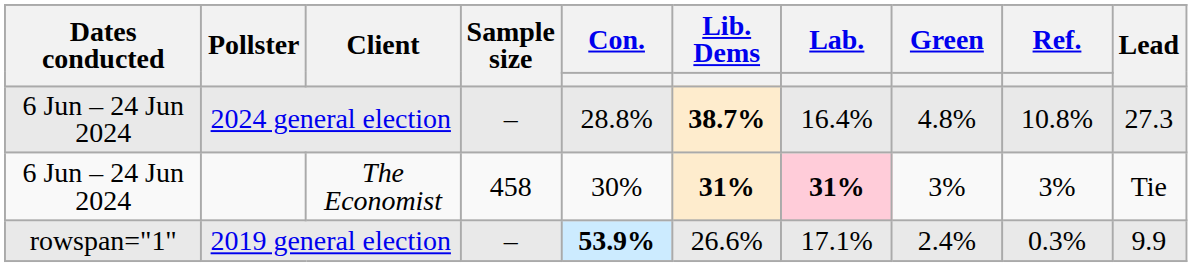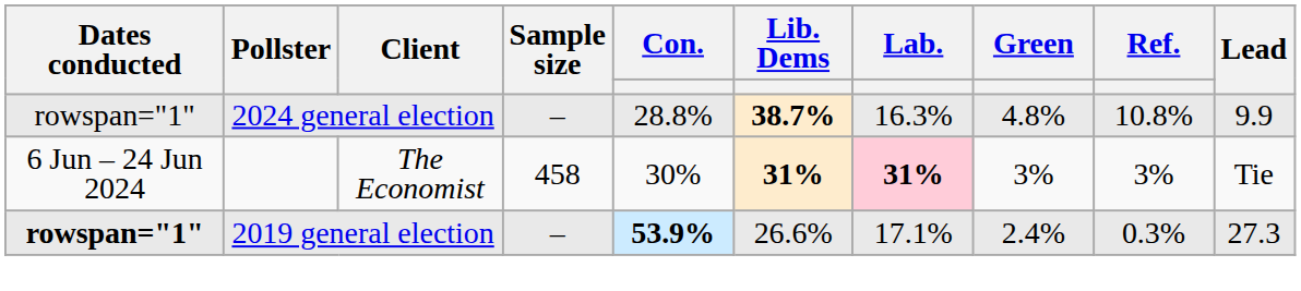2024 general election | Dates conducted: 6 Jun – 24 Jun 2024 -> rowspan="1"
2024 general election | Lab.: 16.4% -> 16.3%
2024 general election | Lead: 27.3 -> 9.9
2019 general election | Dates conducted: normal -> bold
2019 general election | Lead: 9.9 -> 27.3
